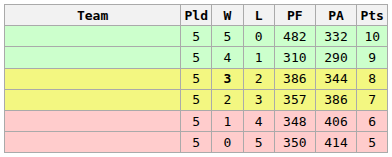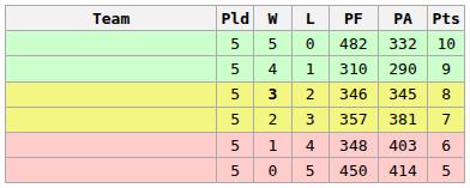row 4 | PF: 386 -> 346
row 4 | PA: 344 -> 345
row 5 | PA: 386 -> 381
row 6 | PA: 406 -> 403
row 7 | PF: 350 -> 450
